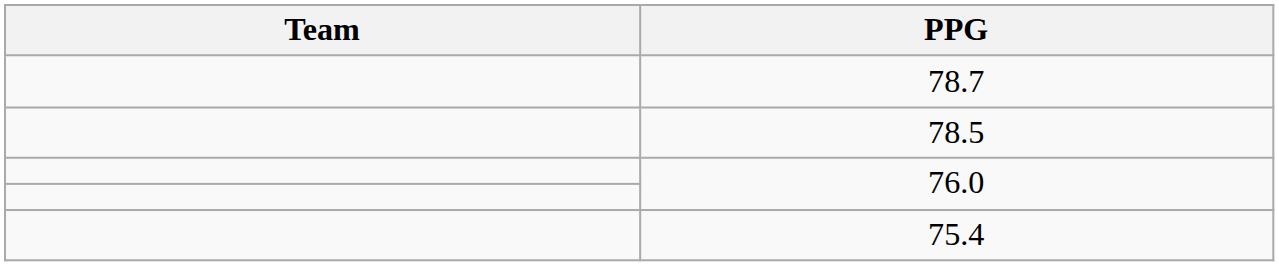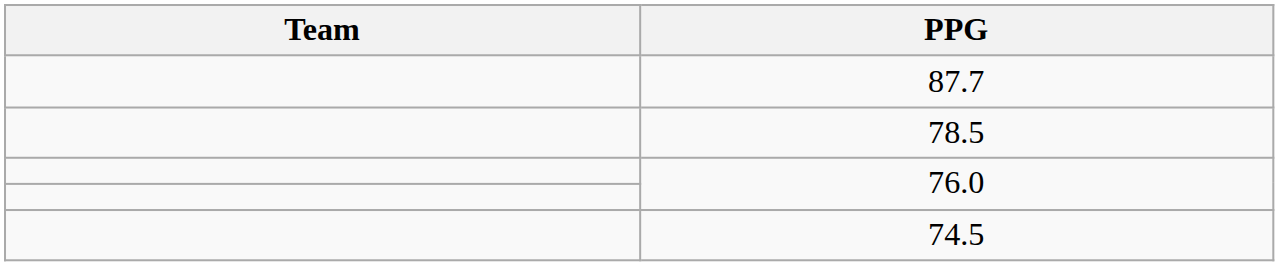row 2 | PPG: 78.7 -> 87.7
row 6 | PPG: 75.4 -> 74.5
